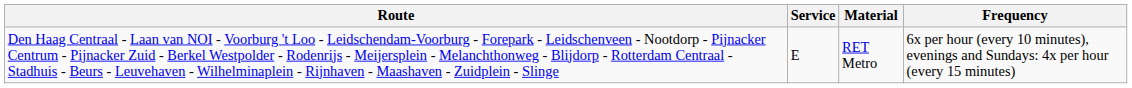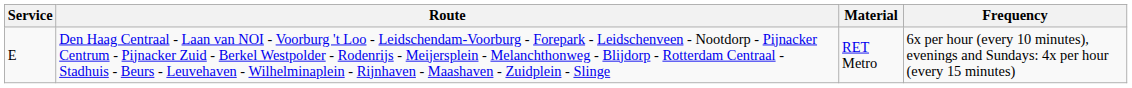columns swapped: Service <-> Route
